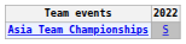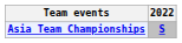Asia Team Championships | 2022: normal -> bold
